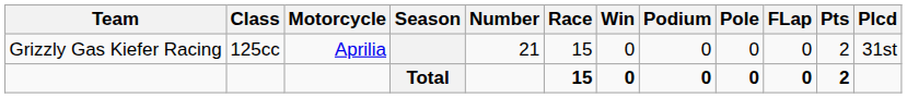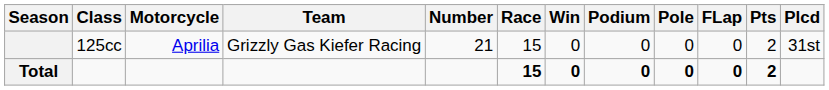columns swapped: Season <-> Team
